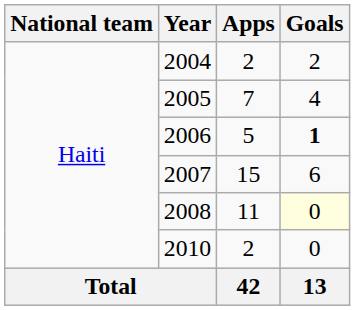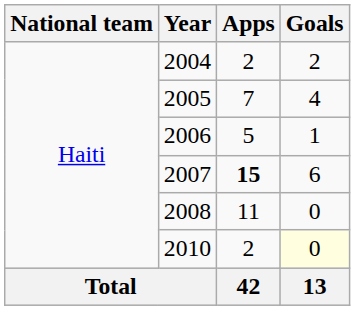2006 | Goals: bold -> normal
2007 | Apps: normal -> bold
2008 | Goals: lightyellow background -> no background
2010 | Goals: no background -> lightyellow background
